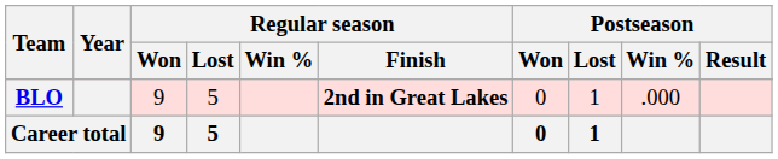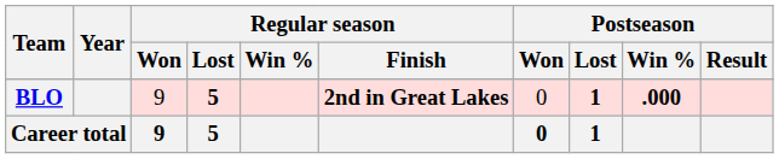BLO | Regular season / Lost: normal -> bold
BLO | Postseason / Lost: normal -> bold
BLO | Postseason / Win %: normal -> bold
